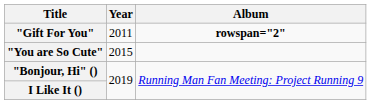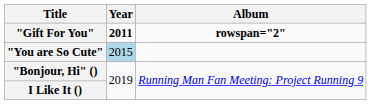"Gift For You" | Year: normal -> bold
"You are So Cute" | Year: no background -> lightblue background
